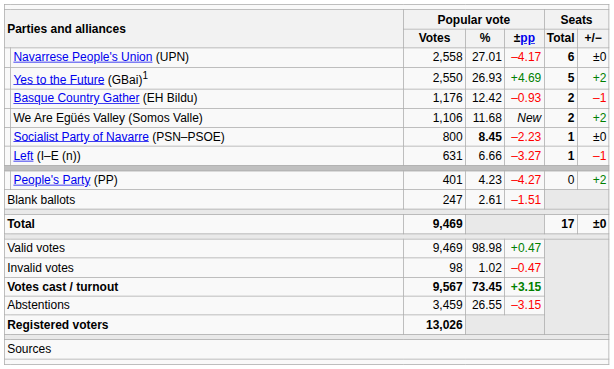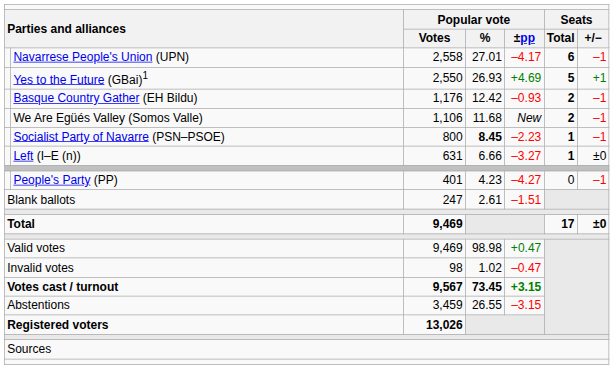Navarrese People's Union (UPN) | column 7: ±0 -> –1
Yes to the Future (GBai)1 | column 7: +2 -> +1
We Are Egüés Valley (Somos Valle) | column 7: +2 -> –1
Socialist Party of Navarre (PSN–PSOE) | column 7: ±0 -> –1
Left (I–E (n)) | column 7: –1 -> ±0
People's Party (PP) | column 7: +2 -> –1
